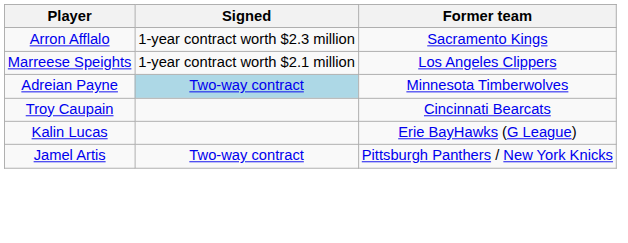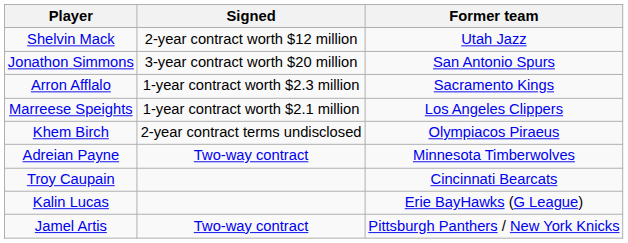+ row: Shelvin Mack | 2-year contract worth $12 million | Utah Jazz
+ row: Jonathon Simmons | 3-year contract worth $20 million | San Antonio Spurs
+ row: Khem Birch | 2-year contract terms undisclosed | Olympiacos Piraeus
Adreian Payne | Signed: lightblue background -> no background
